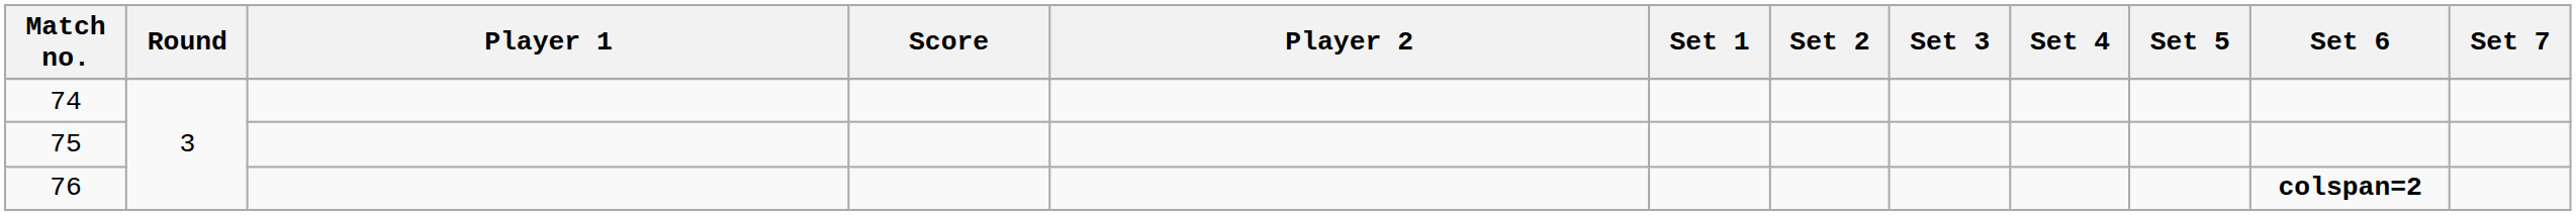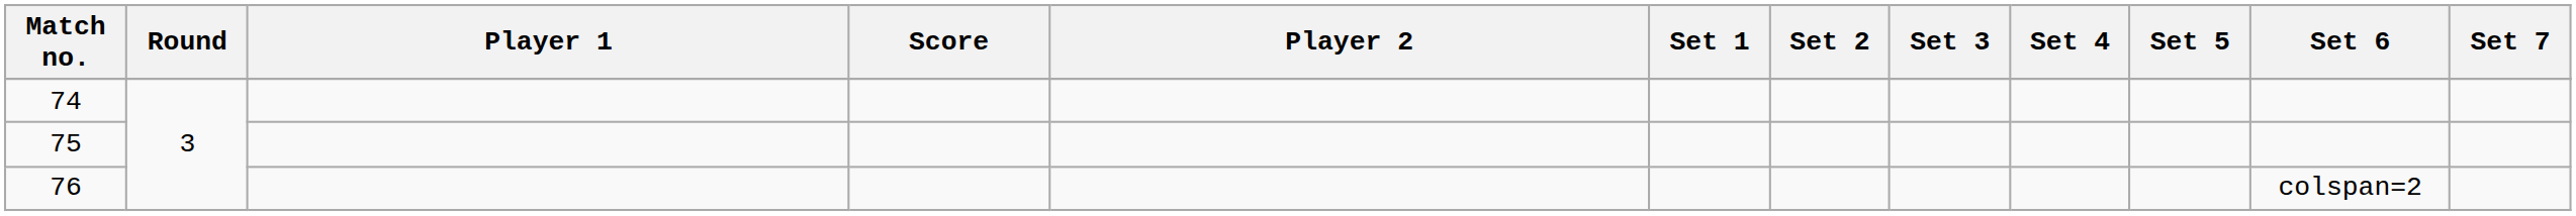76 | Set 6: bold -> normal
